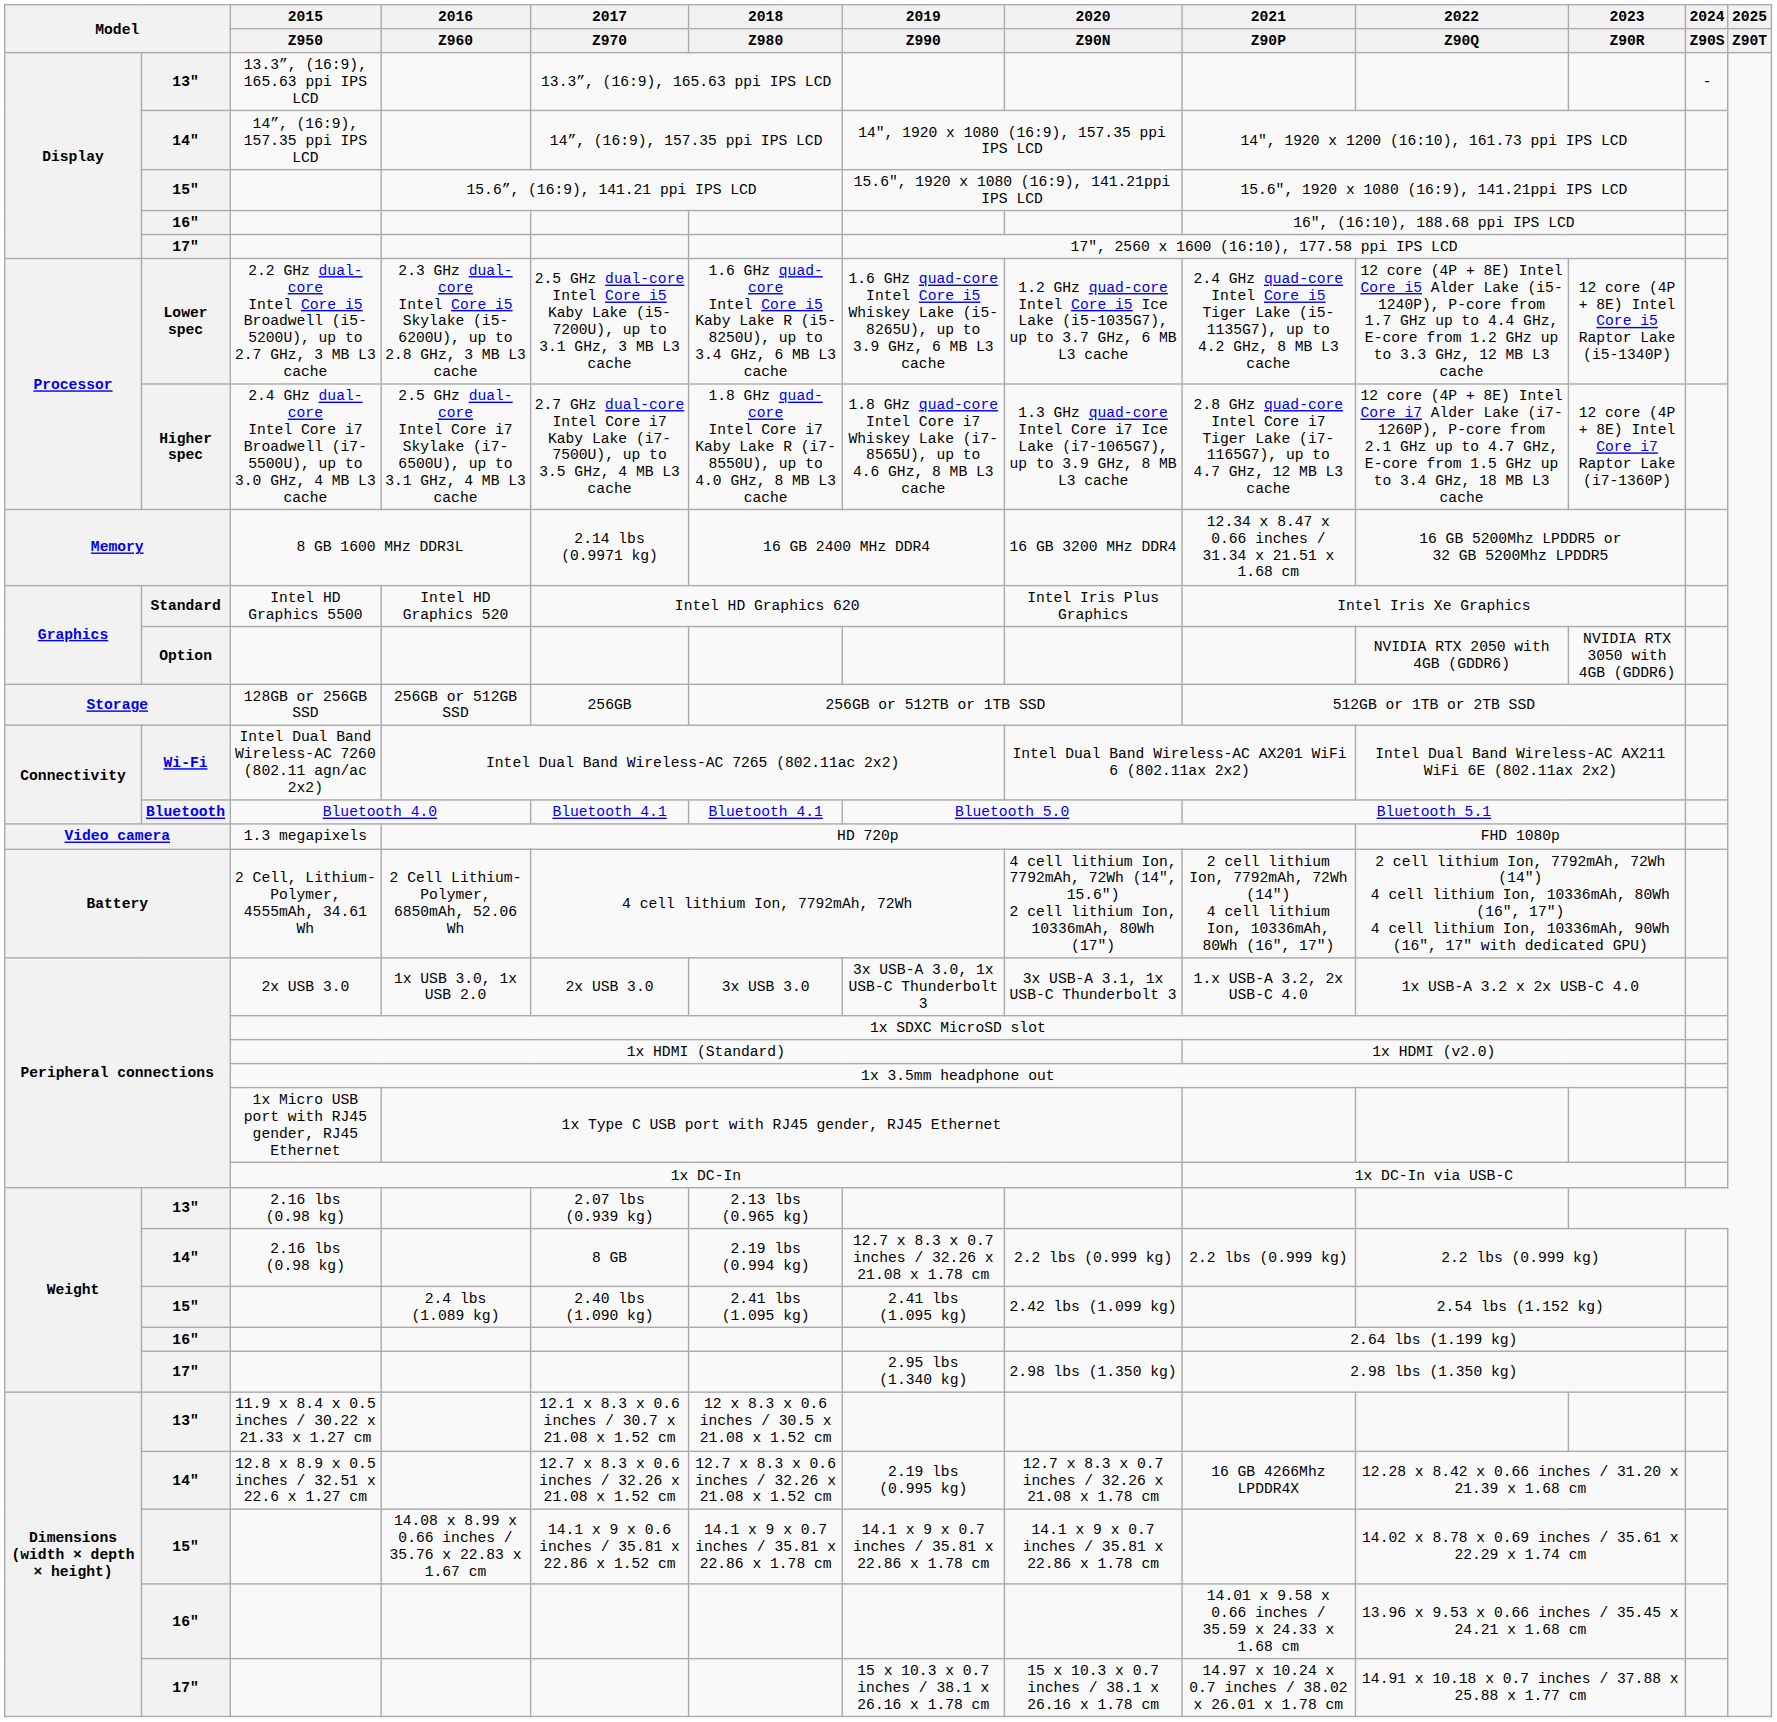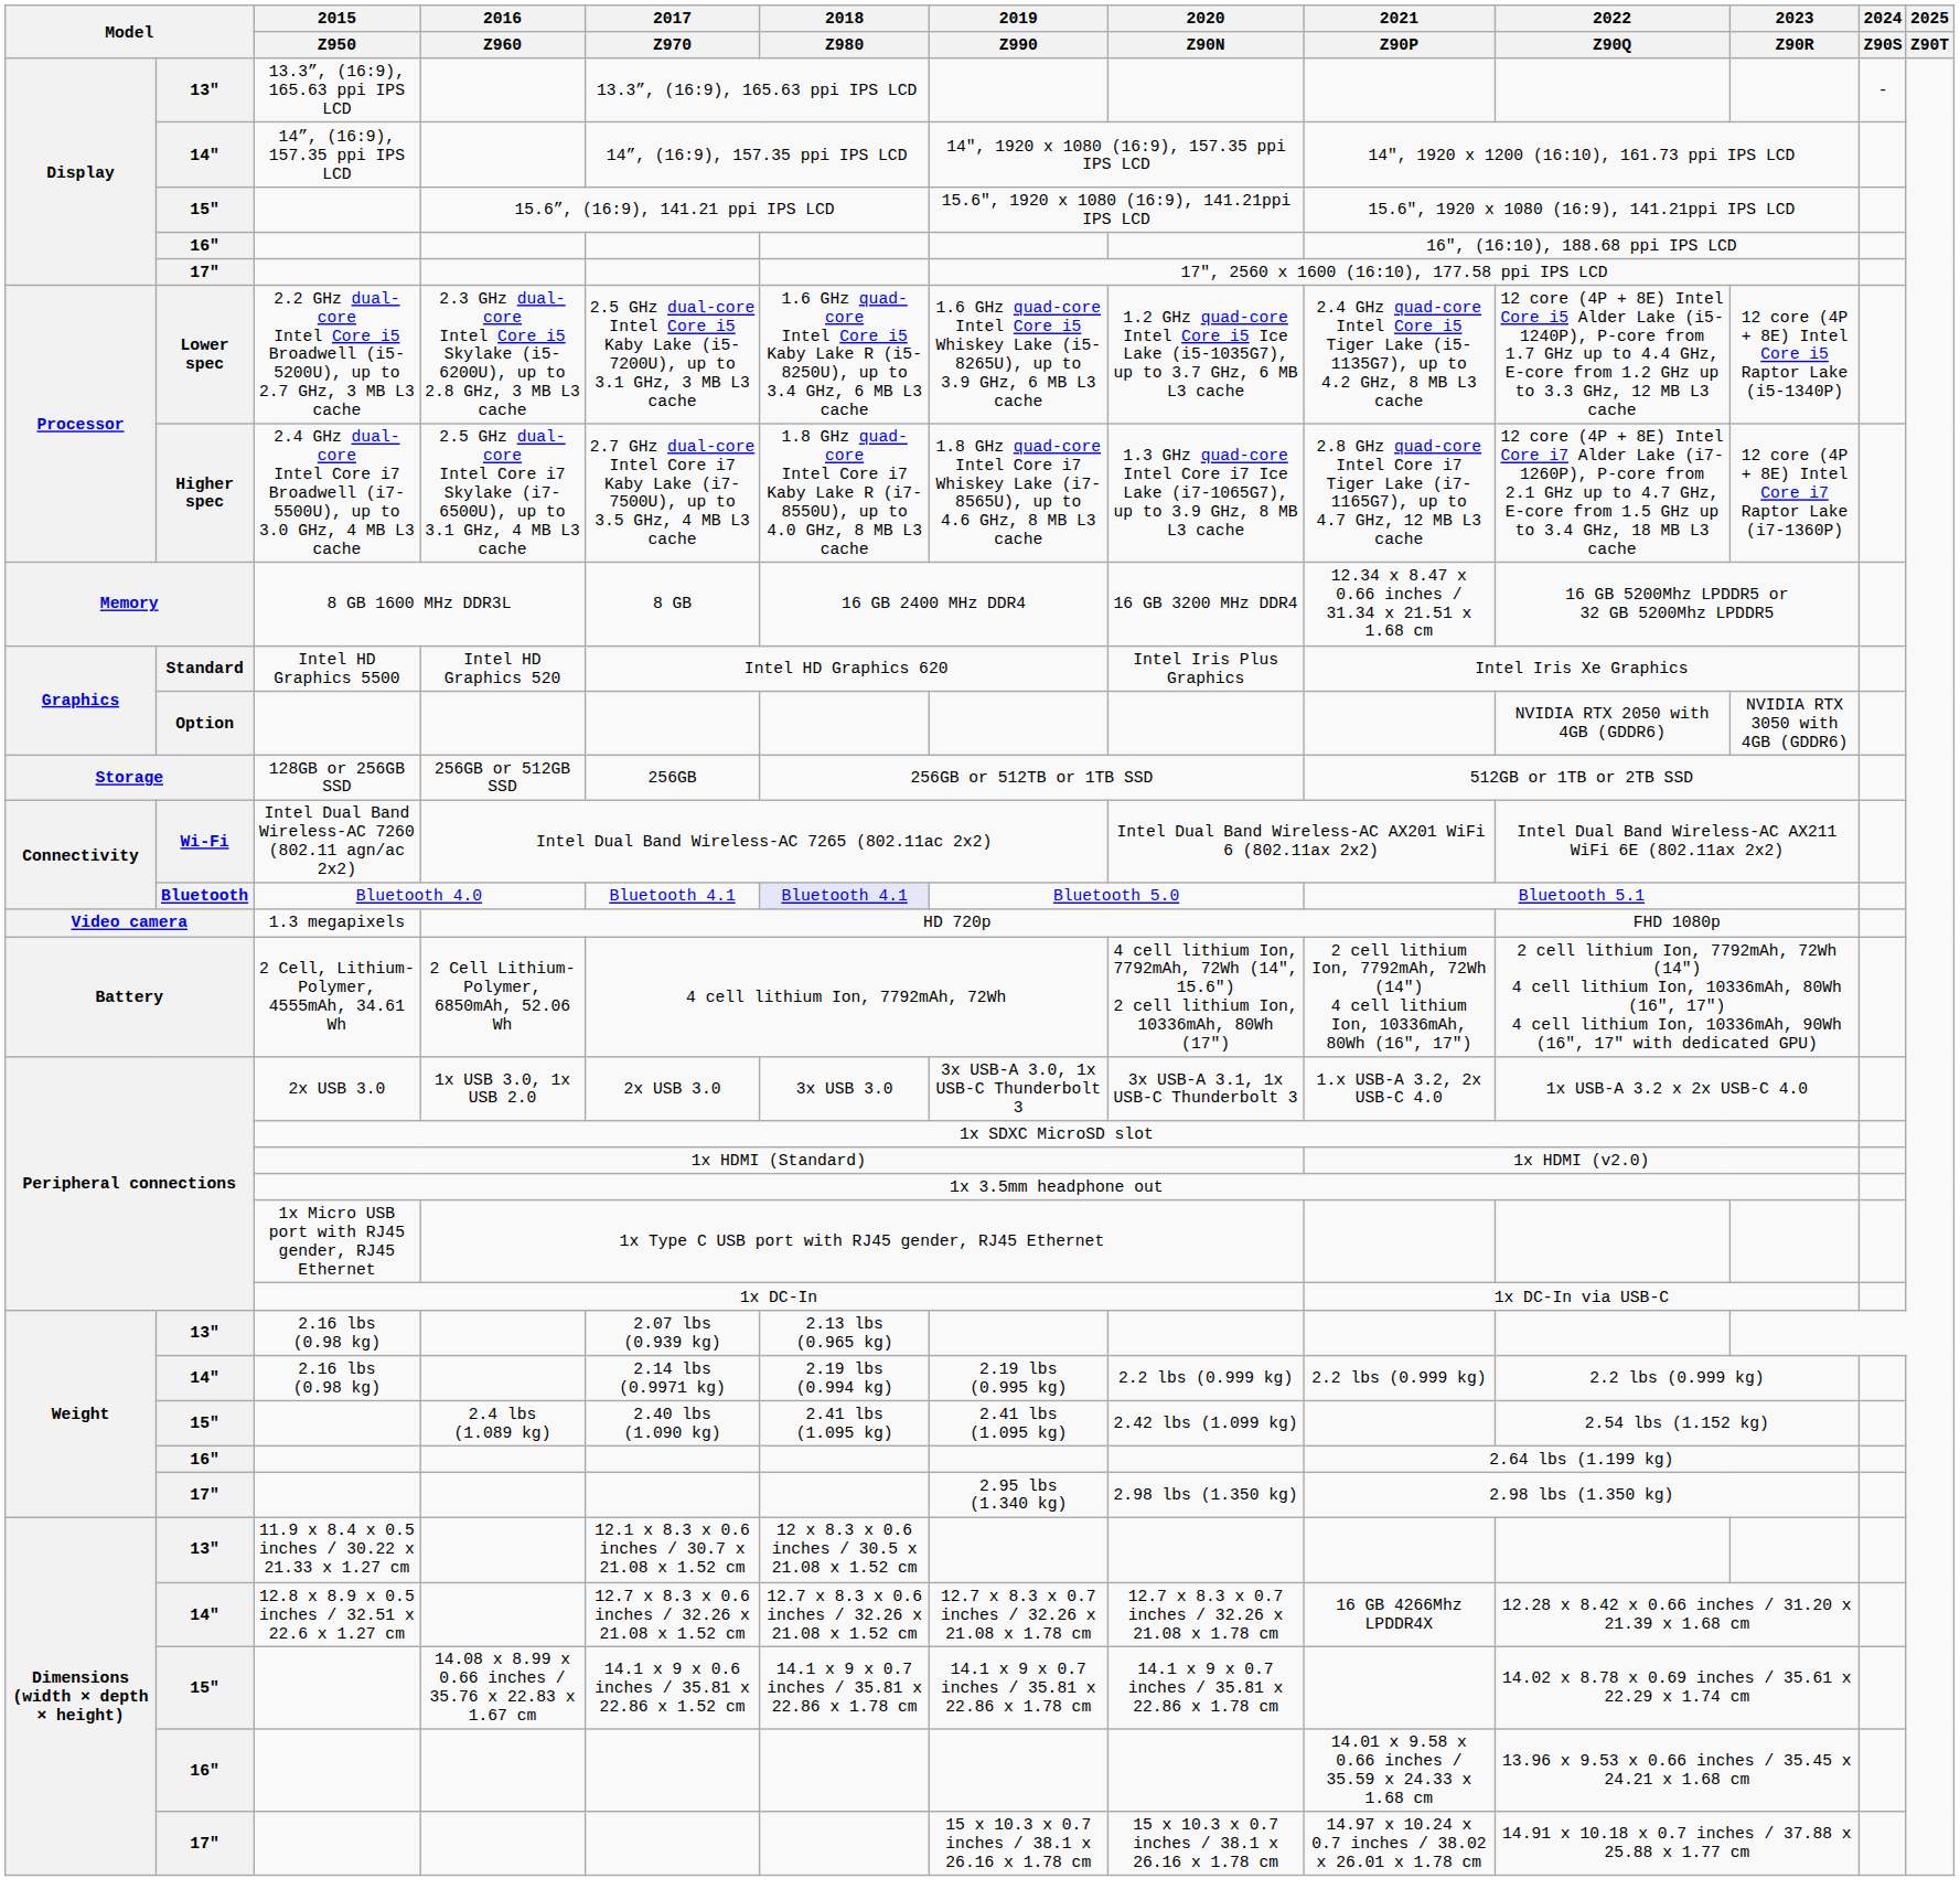8 GB 1600 MHz DDR3L | 2017 / Z970: 2.14 lbs (0.9971 kg) -> 8 GB
Bluetooth 4.0 | 2018 / Z980: no background -> lavender background
14" / 2.16 lbs (0.98 kg) | 2017 / Z970: 8 GB -> 2.14 lbs (0.9971 kg)
14" / 2.16 lbs (0.98 kg) | 2019 / Z990: 12.7 x 8.3 x 0.7 inches / 32.26 x 21.08 x 1.78 cm -> 2.19 lbs (0.995 kg)
12.8 x 8.9 x 0.5 inches / 32.51 x 22.6 x 1.27 cm | 2019 / Z990: 2.19 lbs (0.995 kg) -> 12.7 x 8.3 x 0.7 inches / 32.26 x 21.08 x 1.78 cm
